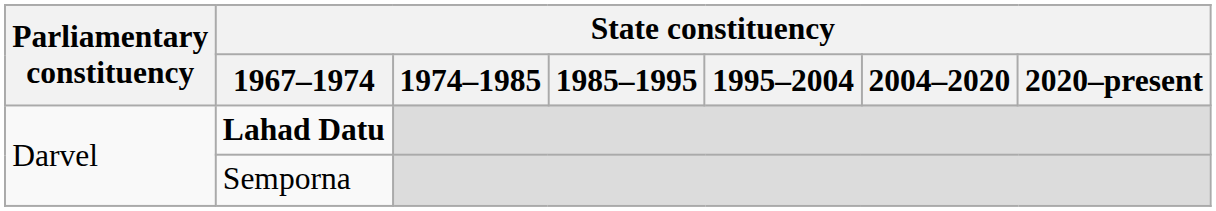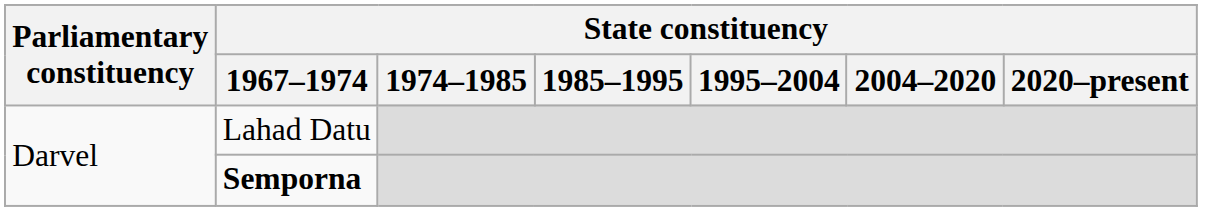Lahad Datu | State constituency / 1967–1974: bold -> normal
Semporna | State constituency / 1967–1974: normal -> bold
